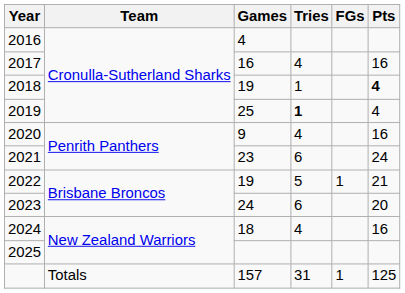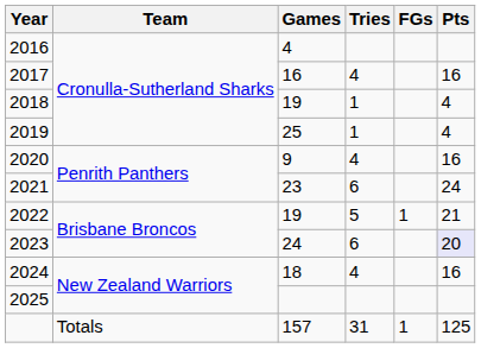2018 | Pts: bold -> normal
2019 | Tries: bold -> normal
2023 | Pts: no background -> lavender background
